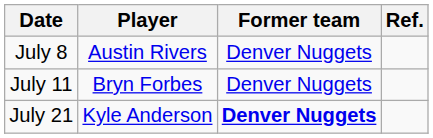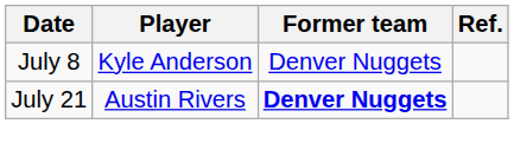July 8 | Player: Austin Rivers -> Kyle Anderson
- row: July 11 | Bryn Forbes | Denver Nuggets
July 21 | Player: Kyle Anderson -> Austin Rivers
